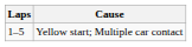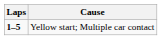Yellow start; Multiple car contact | Laps: normal -> bold
